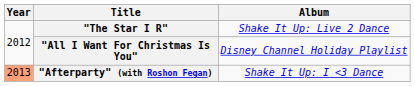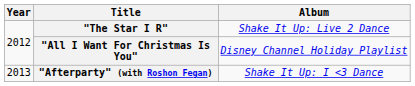"Afterparty" (with Roshon Fegan) | Year: lightsalmon background -> no background
